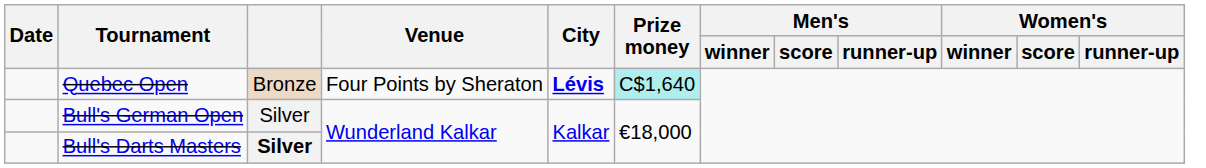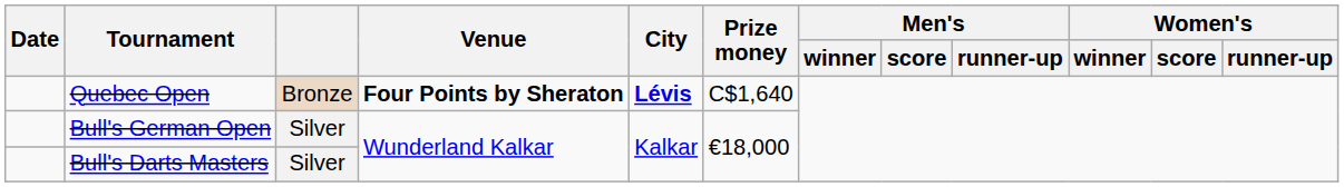Quebec Open | Venue: normal -> bold
Quebec Open | Prize money: paleturquoise background -> no background
Bull's Darts Masters | column 3: bold -> normal
